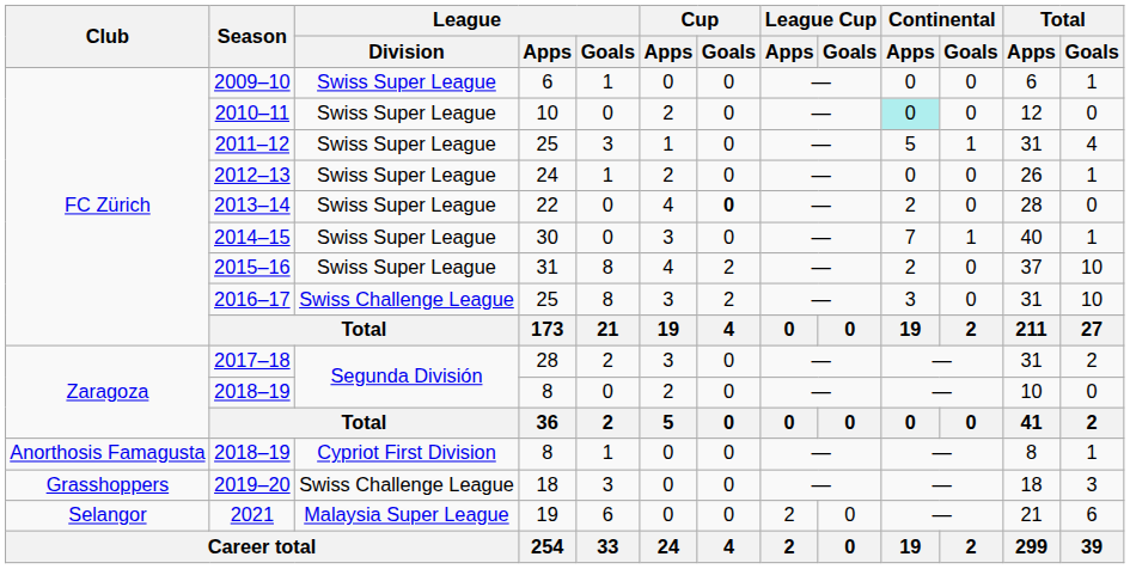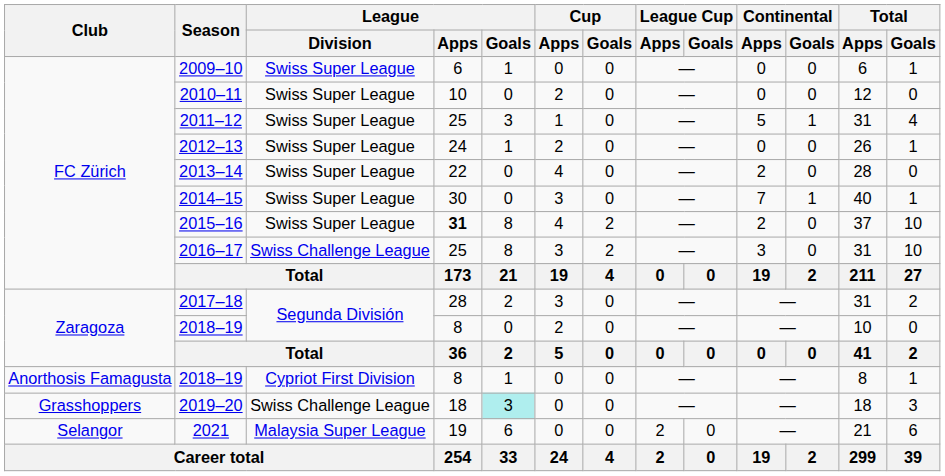2010–11 | Continental / Apps: paleturquoise background -> no background
2013–14 | Cup / Goals: bold -> normal
2015–16 | League / Apps: normal -> bold
2019–20 | League / Goals: no background -> paleturquoise background
